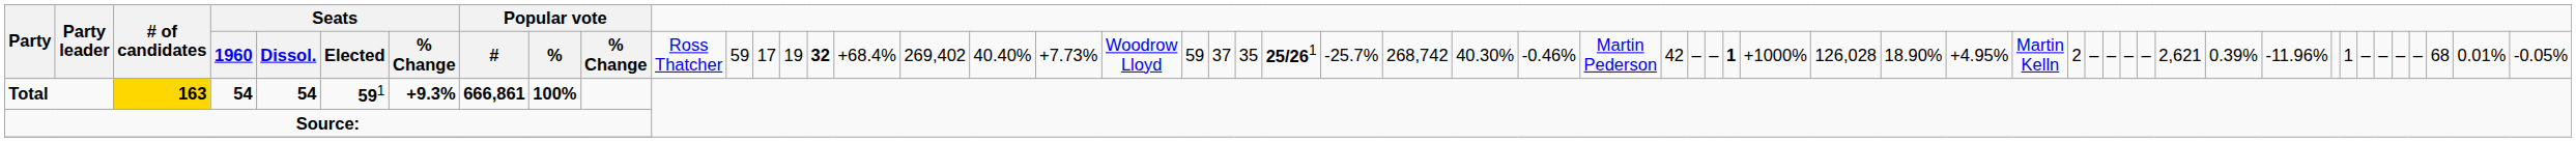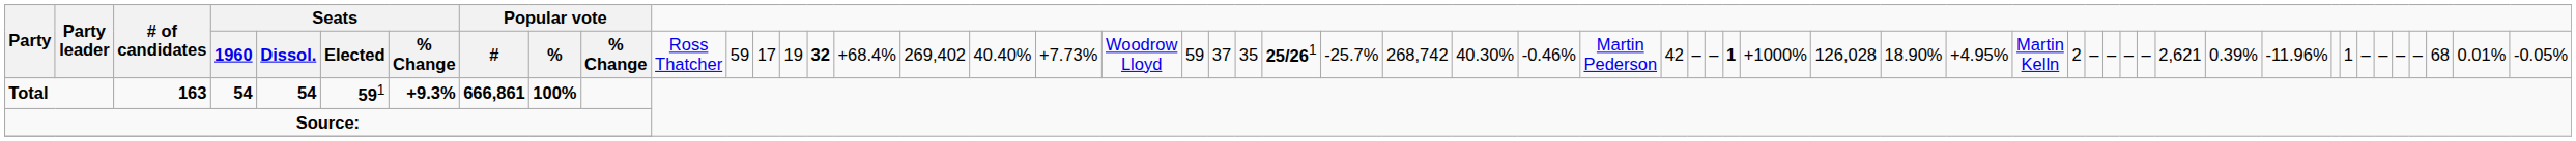Total | # of candidates: gold background -> no background
